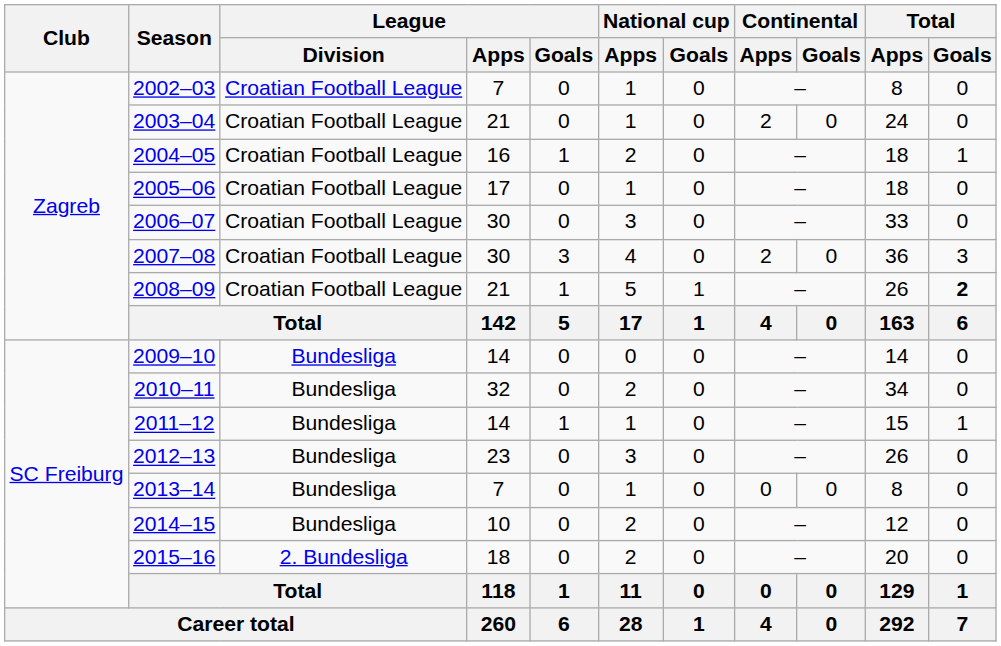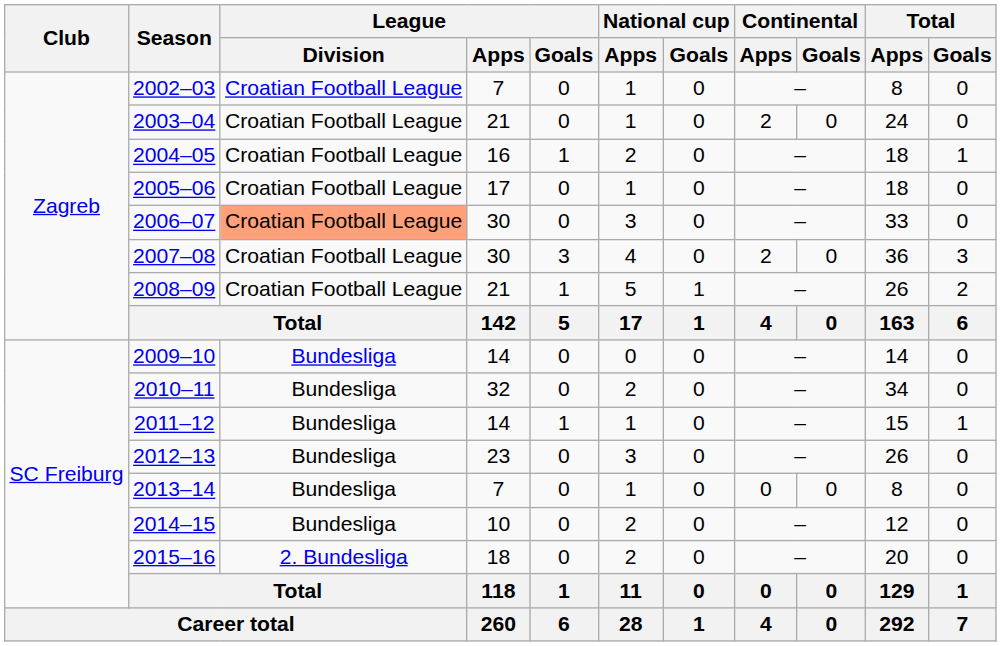2006–07 | League / Division: no background -> lightsalmon background
2008–09 | Total / Goals: bold -> normal
